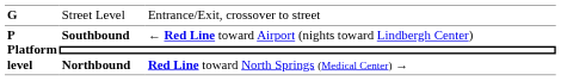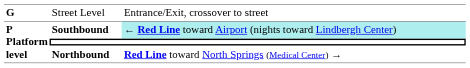Southbound | column 3: no background -> paleturquoise background
